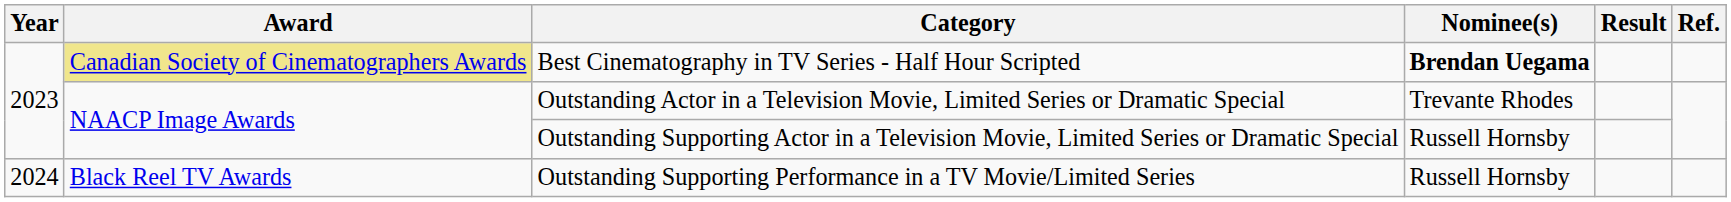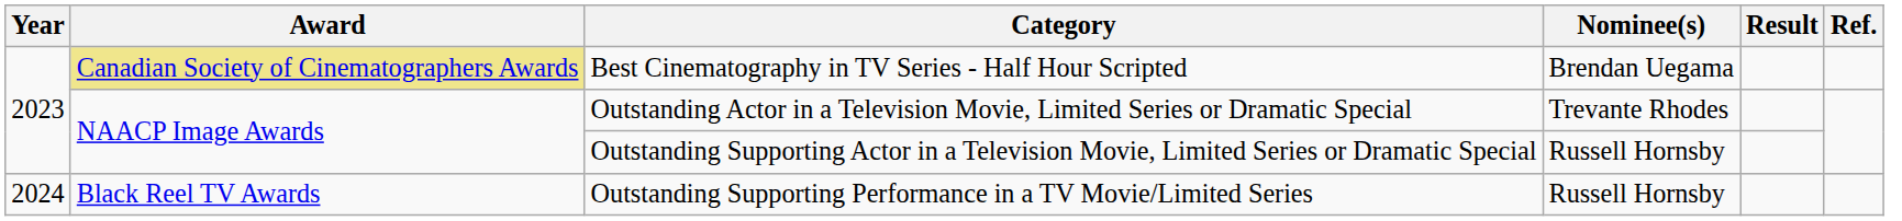Best Cinematography in TV Series - Half Hour Scripted | Nominee(s): bold -> normal
